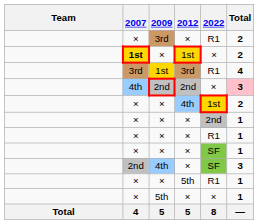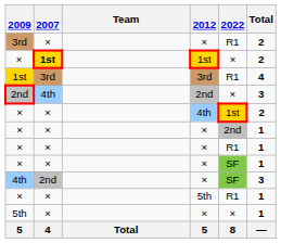columns swapped: Team <-> 2009
row 5 | Total: pink background -> no background
